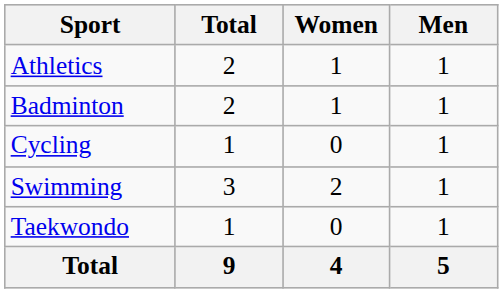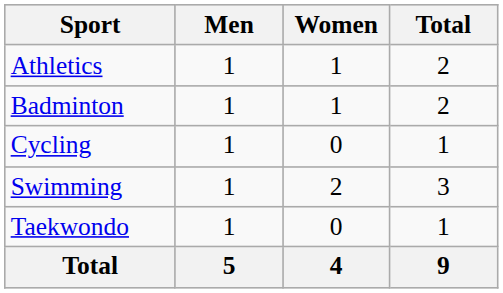columns swapped: Men <-> Total
